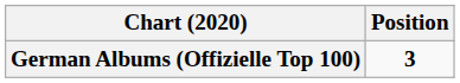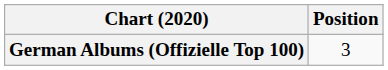German Albums (Offizielle Top 100) | Position: bold -> normal
